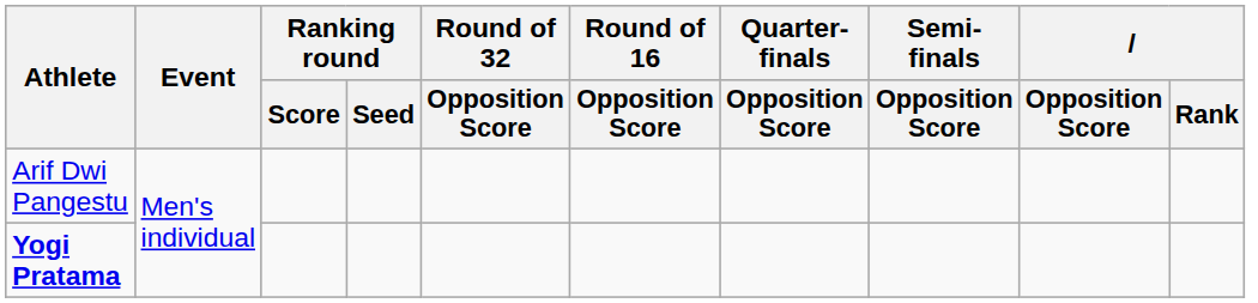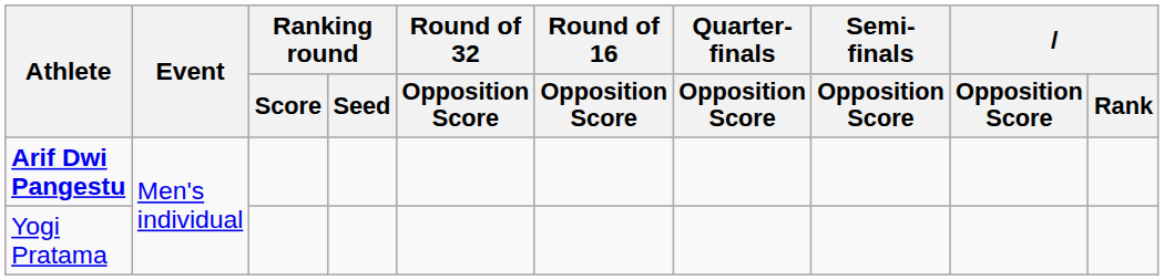Arif Dwi Pangestu | Athlete: normal -> bold
Yogi Pratama | Athlete: bold -> normal
